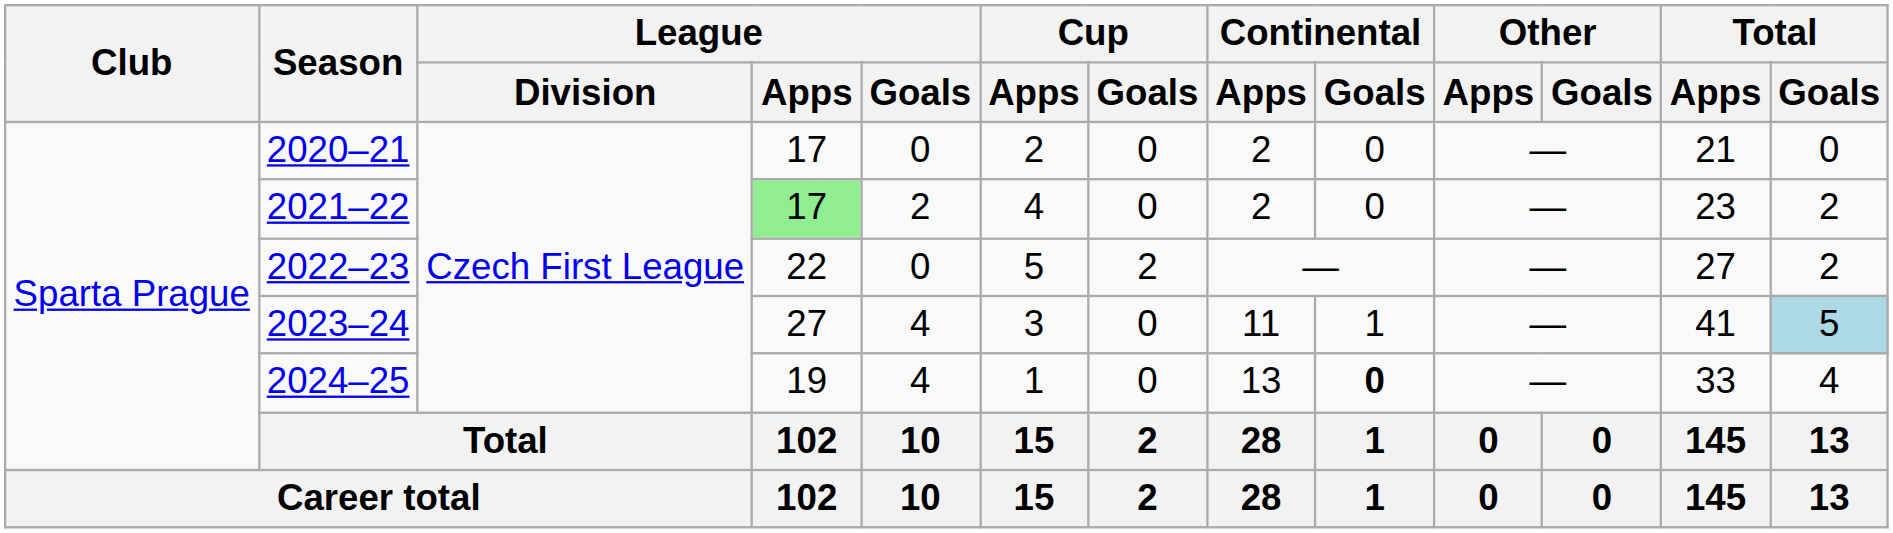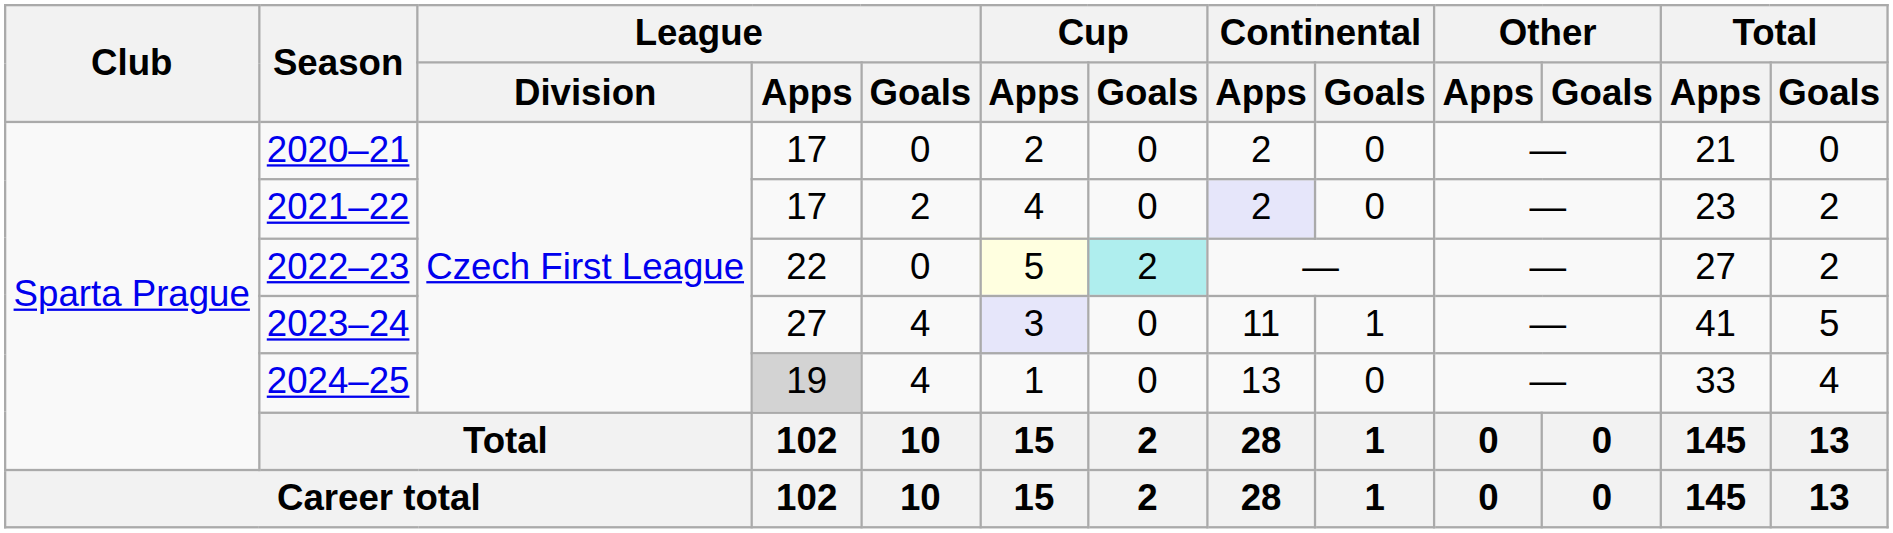2021–22 | League / Apps: lightgreen background -> no background
2021–22 | Continental / Apps: no background -> lavender background
2022–23 | Cup / Apps: no background -> lightyellow background
2022–23 | Cup / Goals: no background -> paleturquoise background
2023–24 | Cup / Apps: no background -> lavender background
2023–24 | Total / Goals: lightblue background -> no background
2024–25 | League / Apps: no background -> lightgrey background
2024–25 | Continental / Goals: bold -> normal
